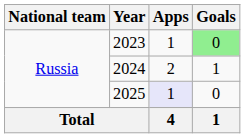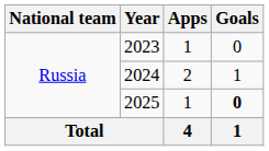2023 | Goals: lightgreen background -> no background
2025 | Apps: lavender background -> no background
2025 | Goals: normal -> bold
